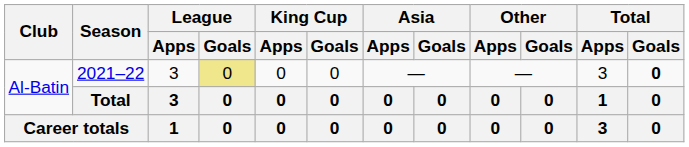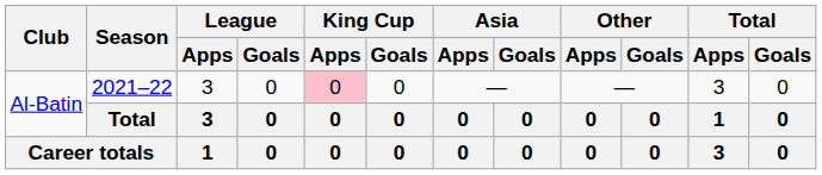Al-Batin / 2021–22 | League / Goals: khaki background -> no background
Al-Batin / 2021–22 | King Cup / Apps: no background -> pink background
Al-Batin / 2021–22 | Total / Goals: bold -> normal
